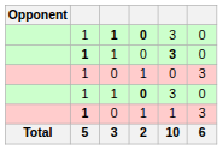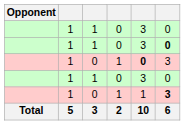row 2 | column 3: bold -> normal
row 2 | column 4: bold -> normal
row 3 | column 2: bold -> normal
row 3 | column 5: bold -> normal
row 3 | column 6: normal -> bold
row 4 | column 5: normal -> bold
row 5 | column 4: bold -> normal
row 6 | column 2: bold -> normal
row 6 | column 6: normal -> bold
